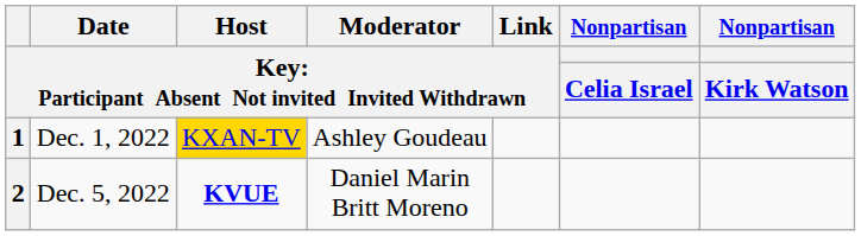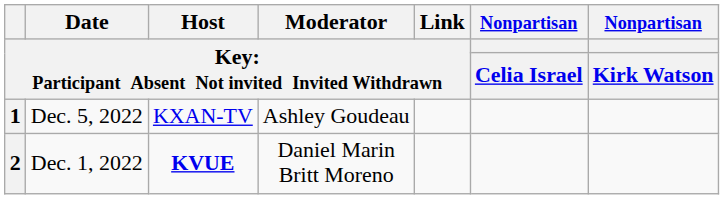1 | column 2: Dec. 1, 2022 -> Dec. 5, 2022
1 | column 3: gold background -> no background
2 | column 2: Dec. 5, 2022 -> Dec. 1, 2022
